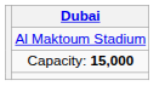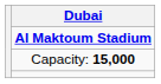Al Maktoum Stadium | Dubai: normal -> bold
